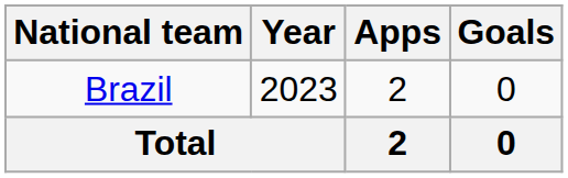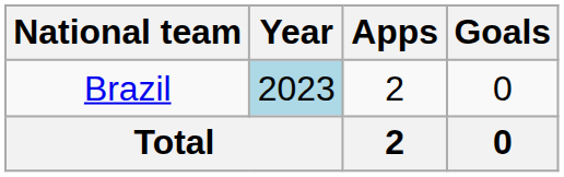Brazil | Year: no background -> lightblue background
